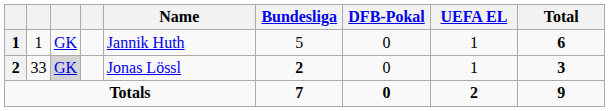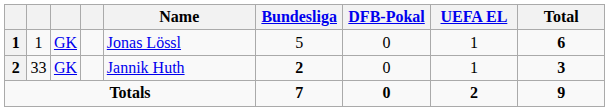row 2 | Name: Jannik Huth -> Jonas Lössl
row 3 | column 3: lightgrey background -> no background
row 3 | Name: Jonas Lössl -> Jannik Huth
